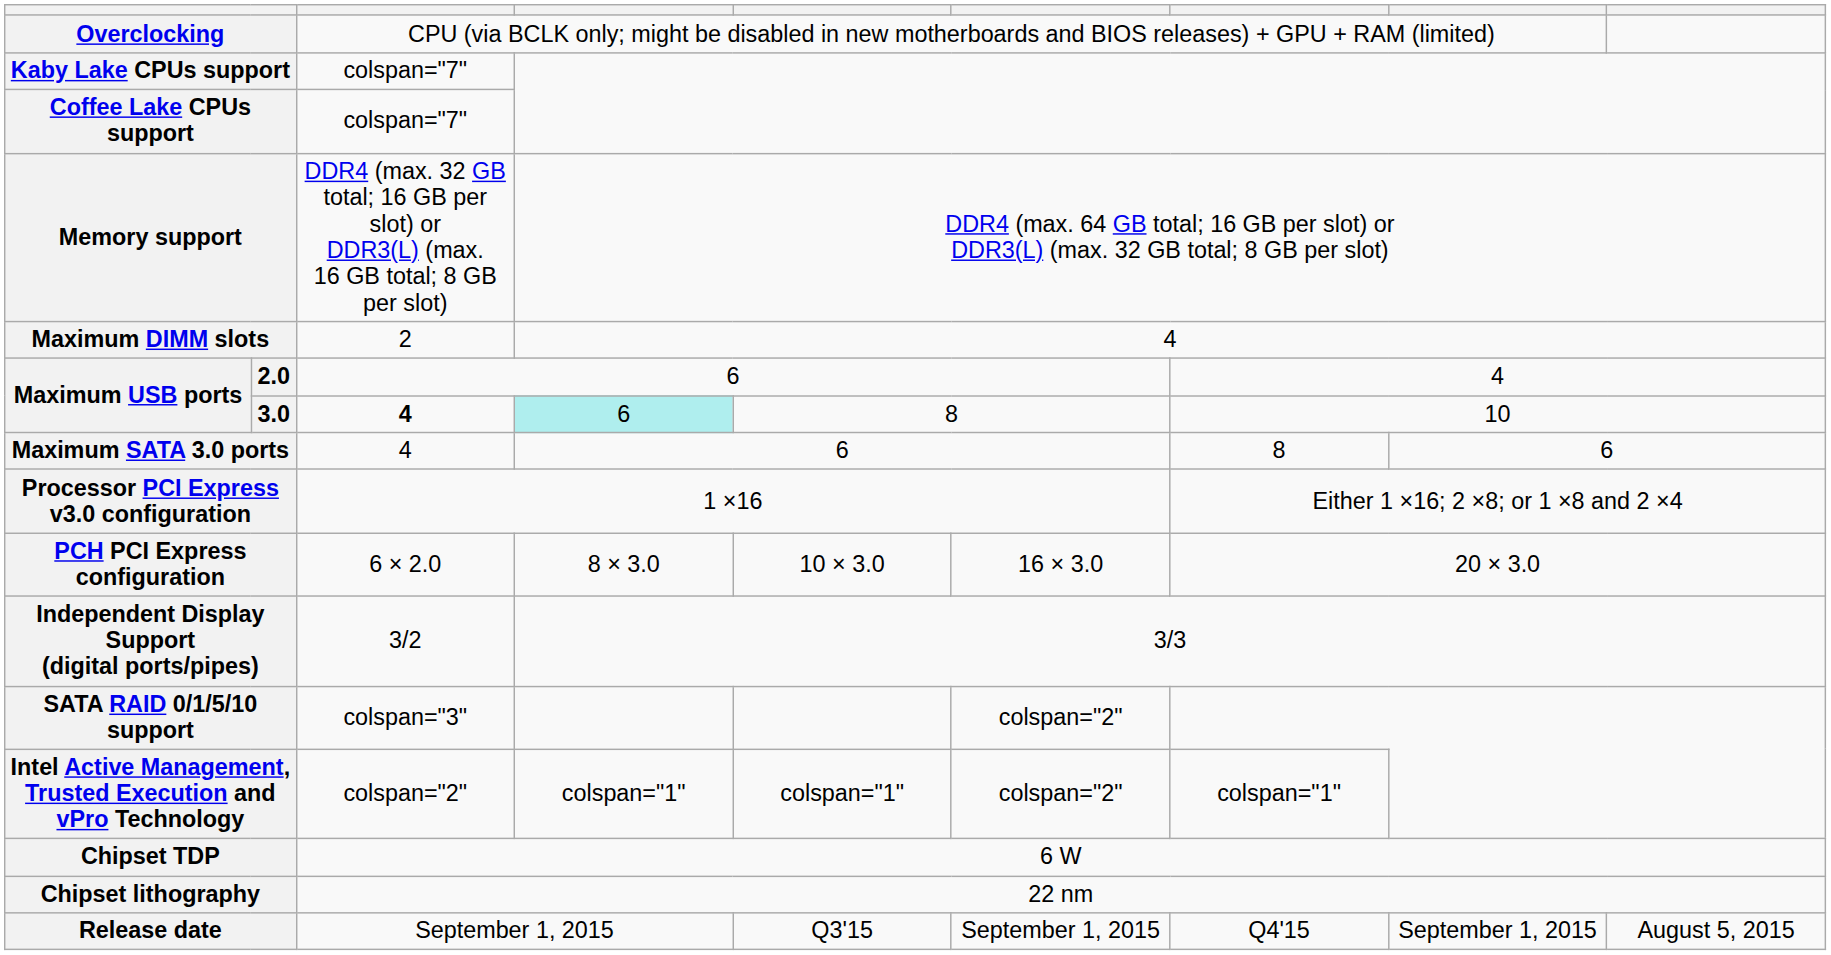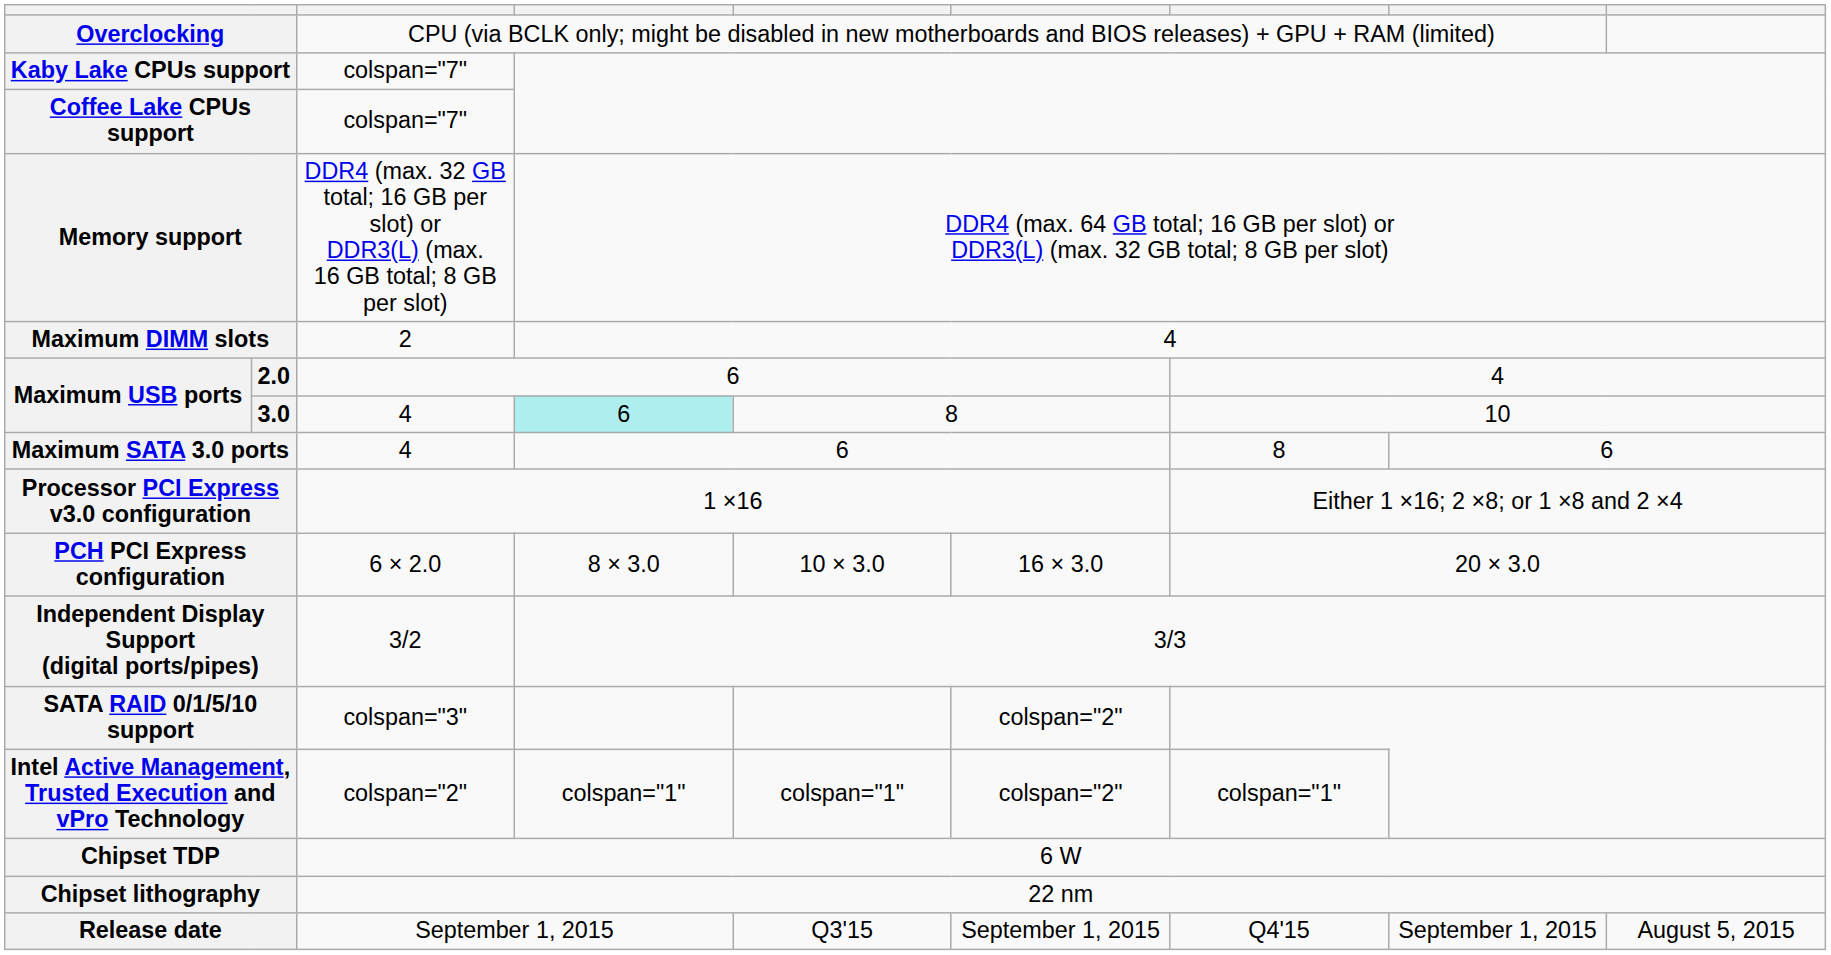3.0 | column 3: bold -> normal
